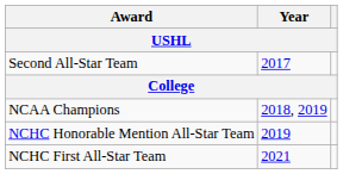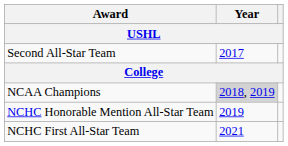NCAA Champions | Year: no background -> lightgrey background
